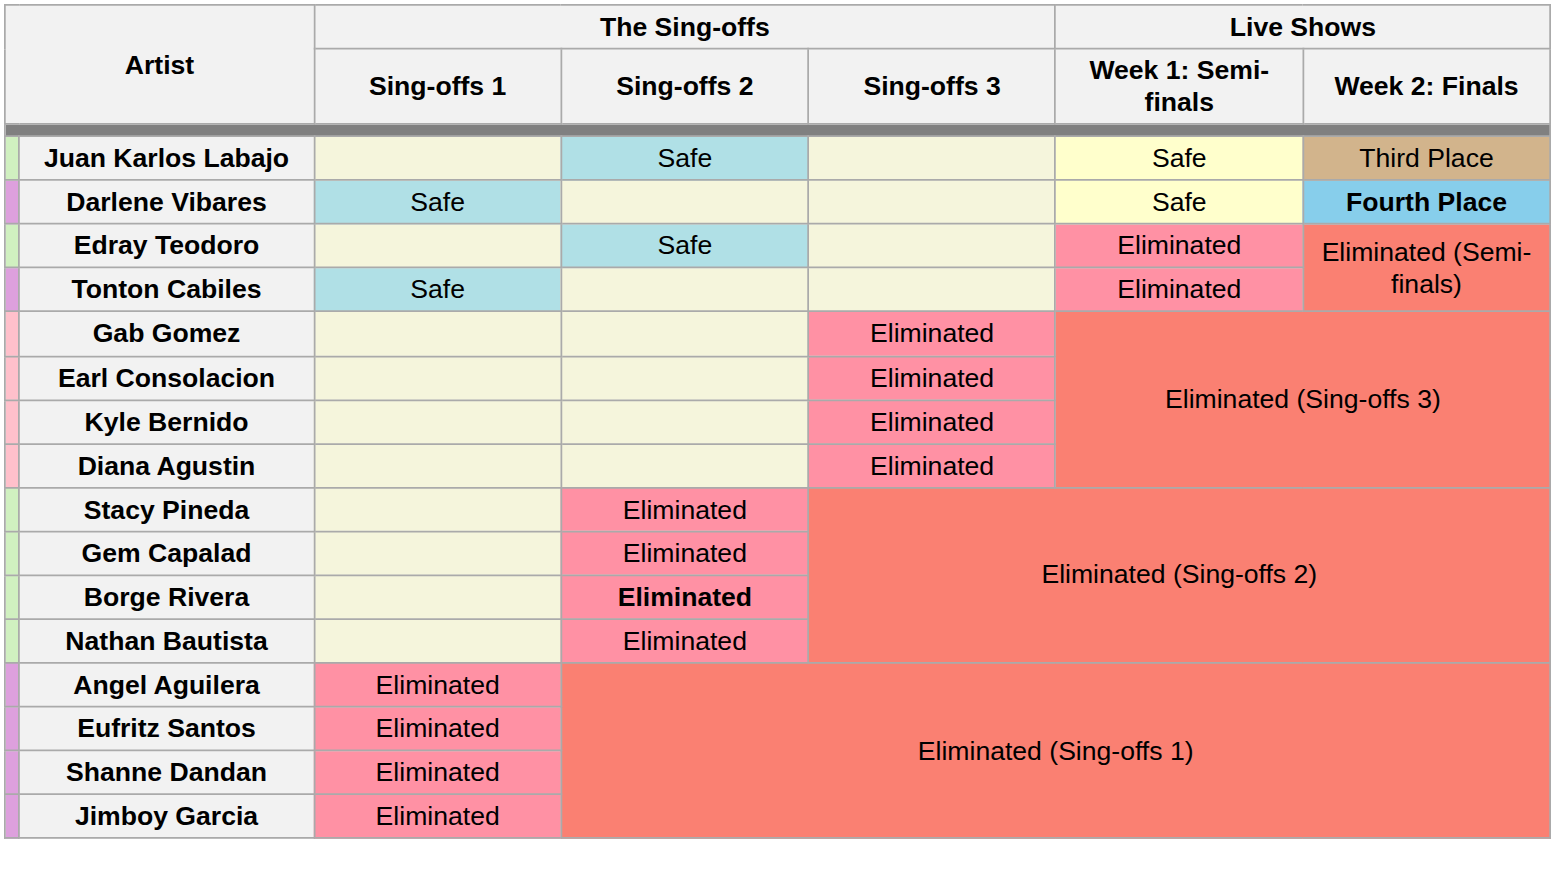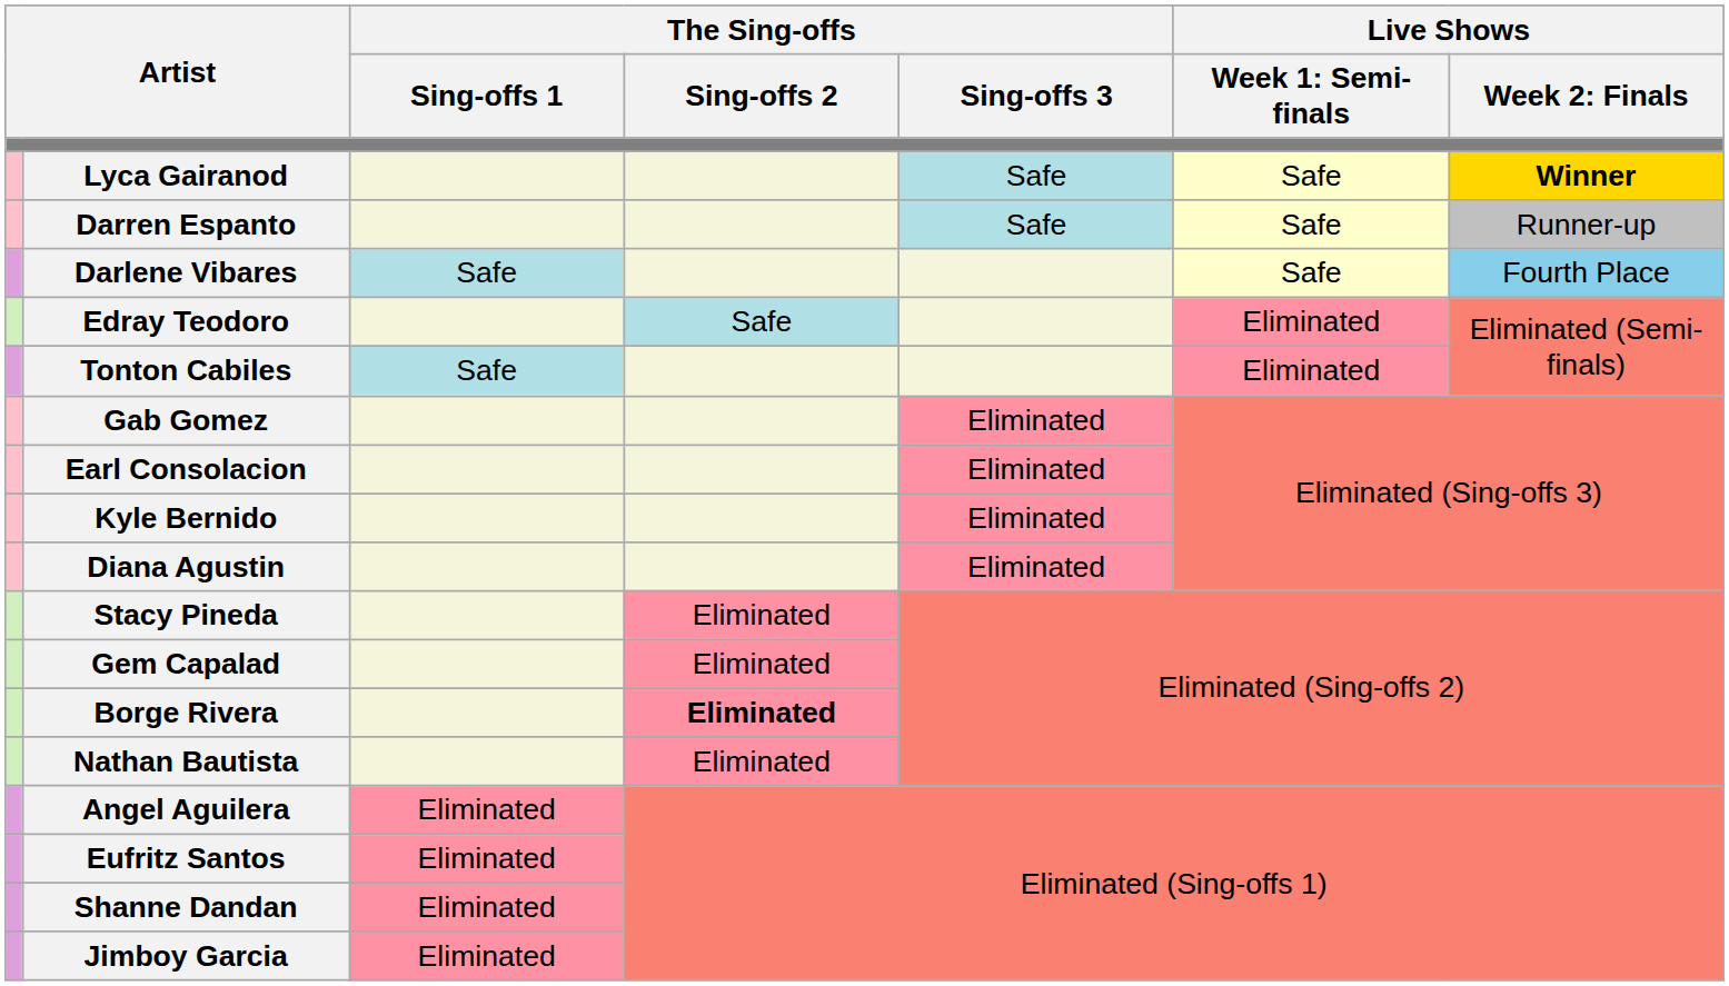+ row: Lyca Gairanod | Safe | Safe | Winner
+ row: Darren Espanto | Safe | Safe | Runner-up
- row: Juan Karlos Labajo | Safe | Safe | Third Place
Darlene Vibares | column 7: bold -> normal
